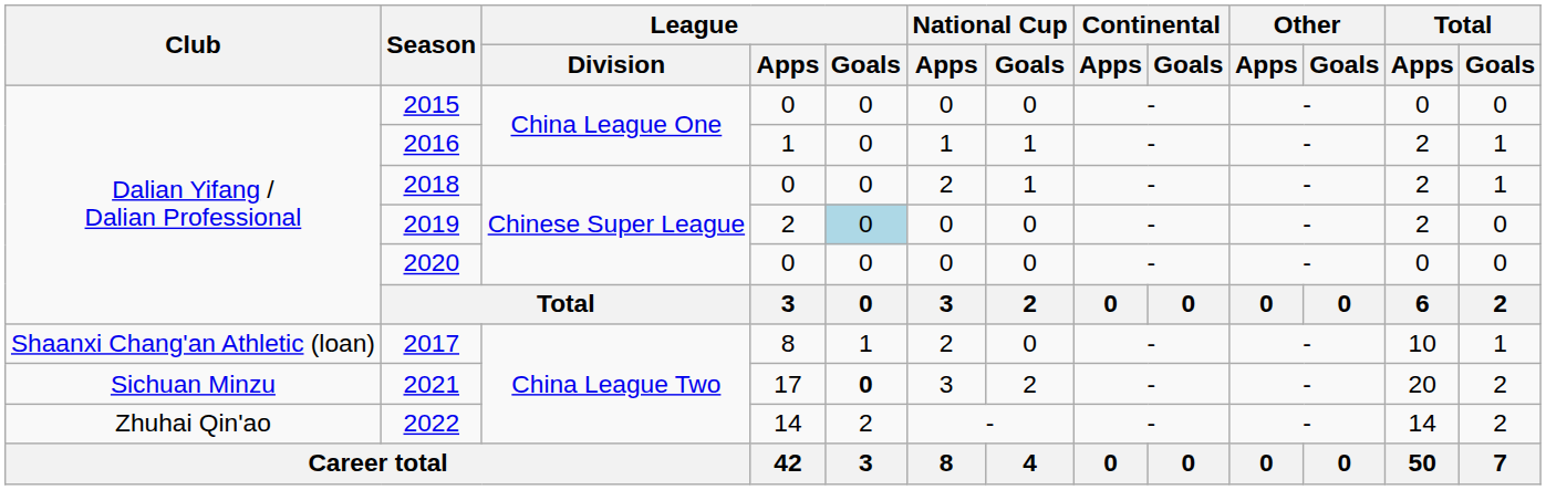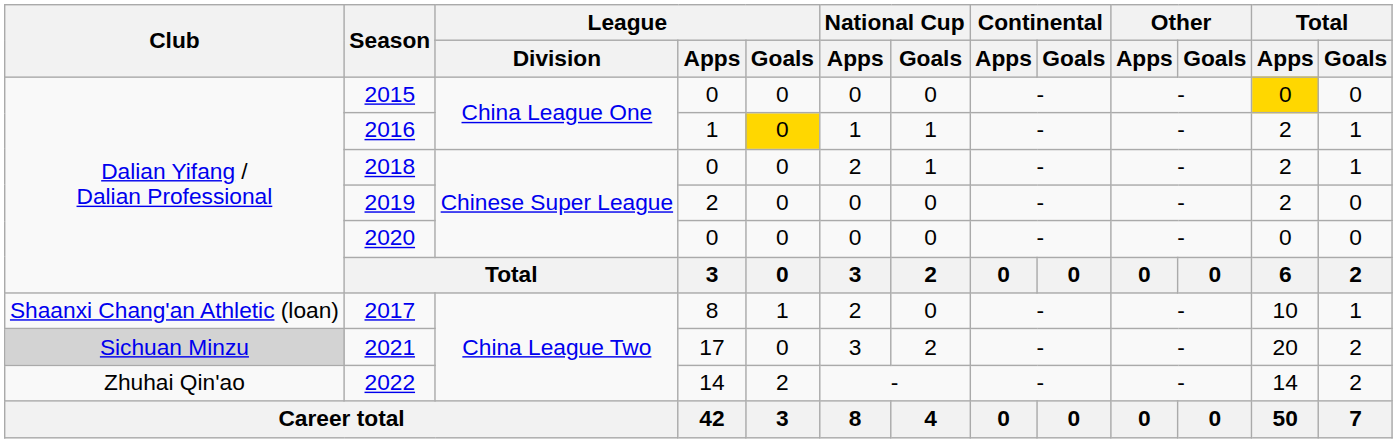2015 | Total / Apps: no background -> gold background
2016 | League / Goals: no background -> gold background
2019 | League / Goals: lightblue background -> no background
2021 | Club: no background -> lightgrey background
2021 | League / Goals: bold -> normal
